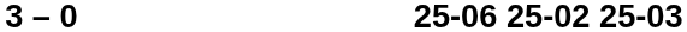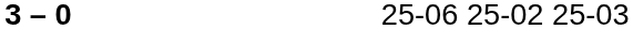row 1 | column 2: bold -> normal
